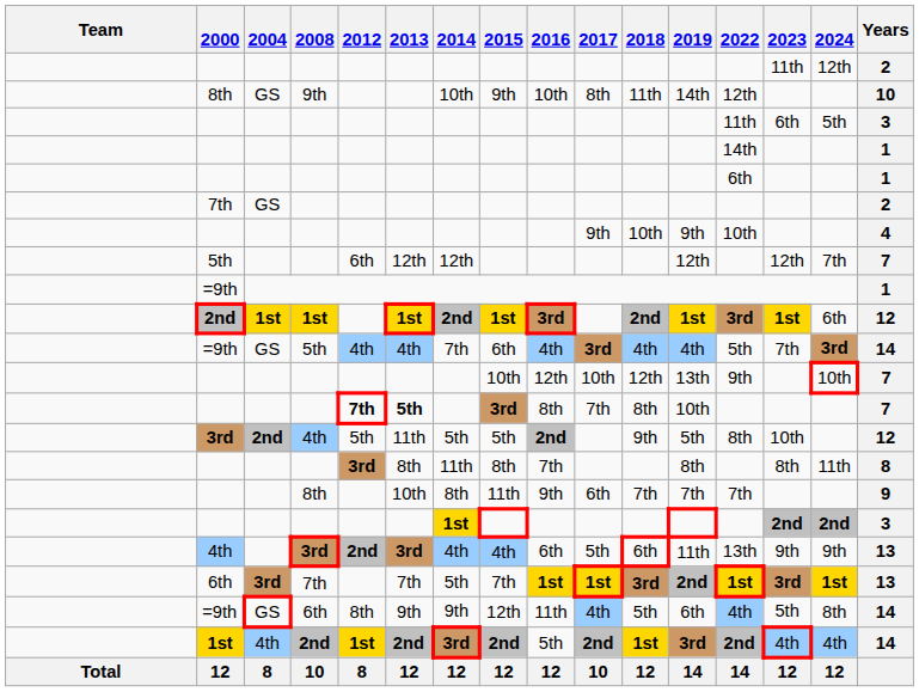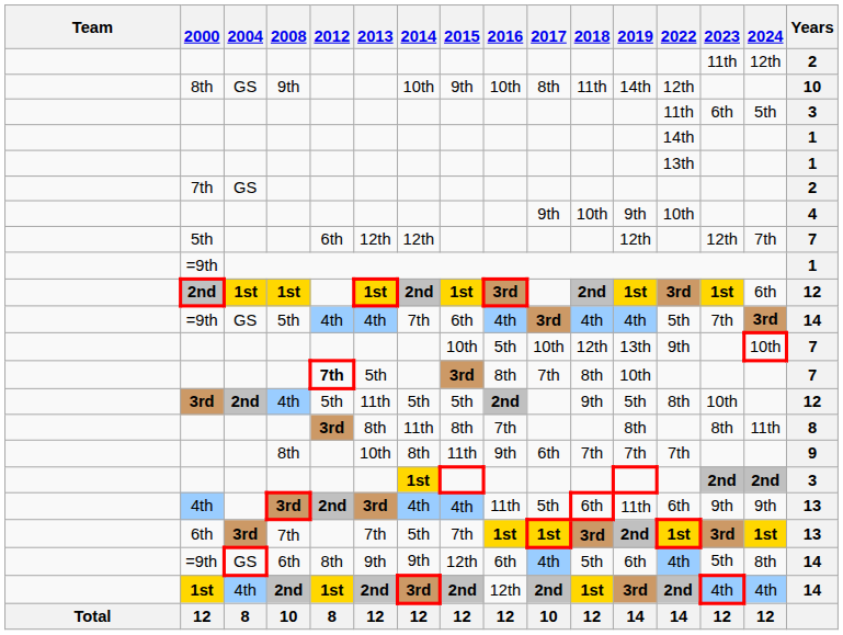row 6 | 2022: 6th -> 13th
row 13 | 2016: 12th -> 5th
row 14 | 2013: bold -> normal
row 19 | 2016: 6th -> 11th
row 19 | 2022: 13th -> 6th
row 21 | 2016: 11th -> 6th
row 22 | 2016: 5th -> 12th
